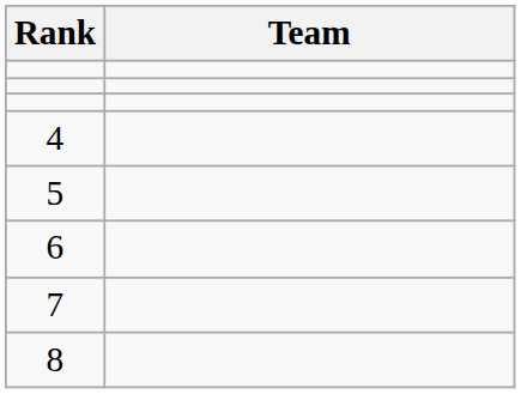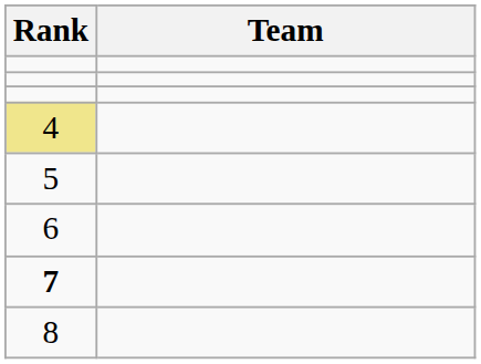row 5 | Rank: no background -> khaki background
row 8 | Rank: normal -> bold
